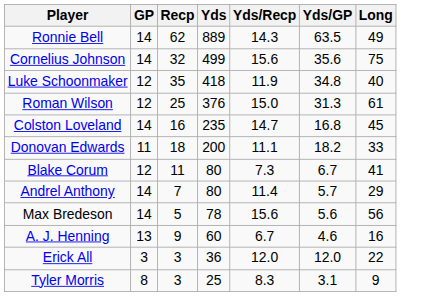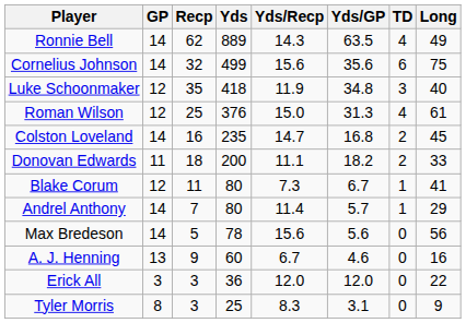+ column: TD | 4 | 6 | 3 | 4 | 2 | 2 | 1 | 1 | 0 | 0 | 0 | 0
